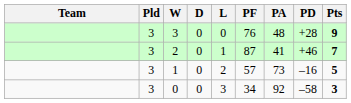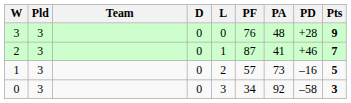columns swapped: Team <-> W
